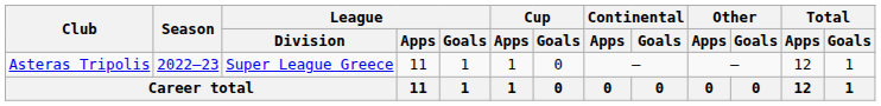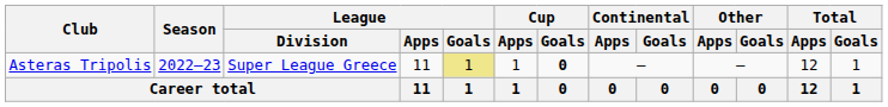Asteras Tripolis | League / Goals: no background -> khaki background
Asteras Tripolis | Cup / Goals: normal -> bold
